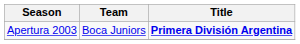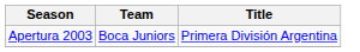Apertura 2003 | Title: bold -> normal
